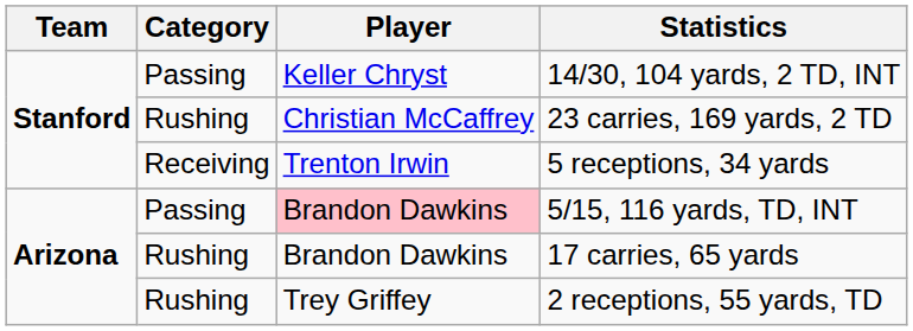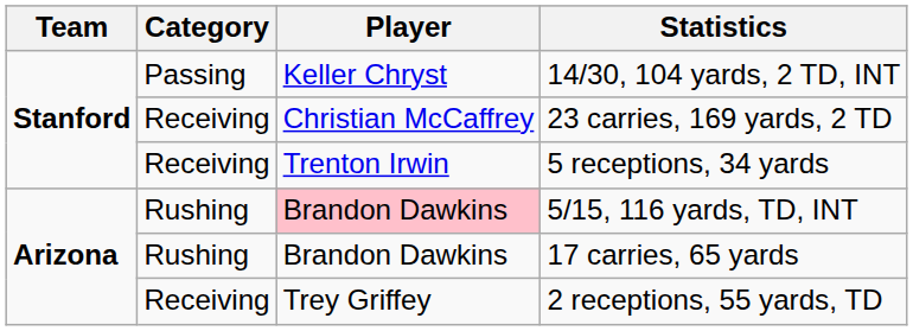23 carries, 169 yards, 2 TD | Category: Rushing -> Receiving
5/15, 116 yards, TD, INT | Category: Passing -> Rushing
2 receptions, 55 yards, TD | Category: Rushing -> Receiving
